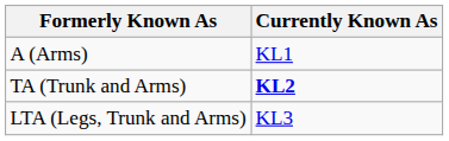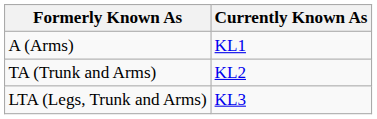TA (Trunk and Arms) | Currently Known As: bold -> normal
